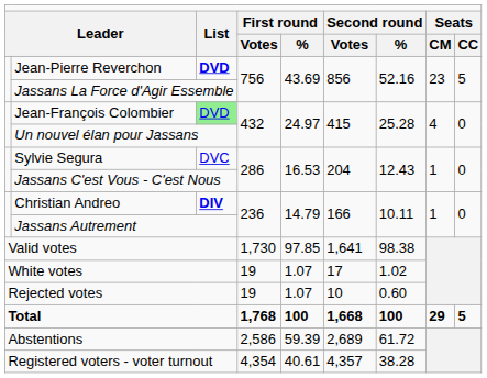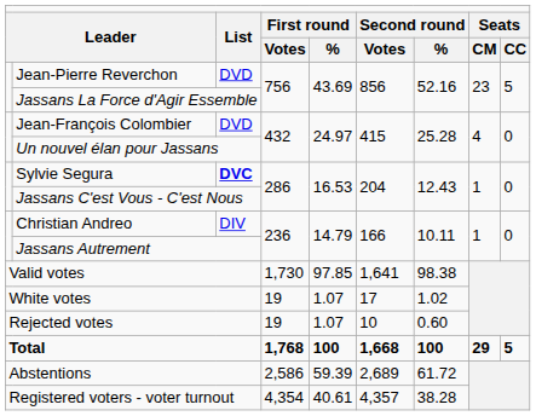Jean-Pierre Reverchon | column 3: bold -> normal
Jean-François Colombier | column 3: lightgreen background -> no background
Sylvie Segura | column 3: normal -> bold
Christian Andreo | column 3: bold -> normal
